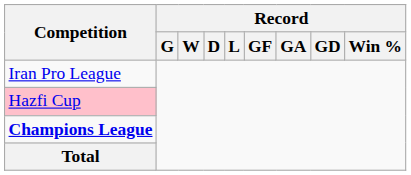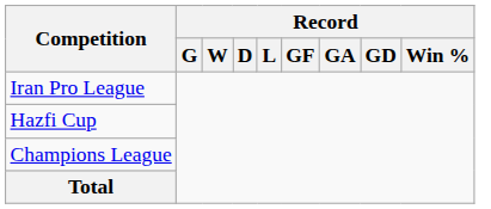Hazfi Cup | Competition: pink background -> no background
Champions League | Competition: bold -> normal
